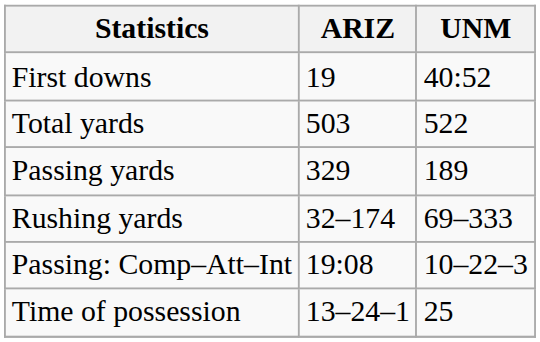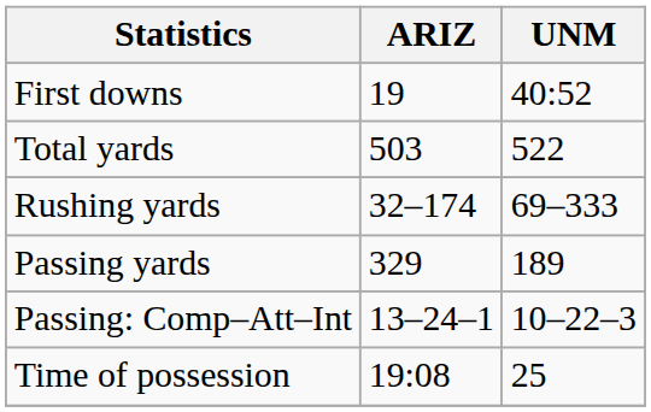rows swapped: Rushing yards <-> Passing yards
Passing: Comp–Att–Int | ARIZ: 19:08 -> 13–24–1
Time of possession | ARIZ: 13–24–1 -> 19:08
